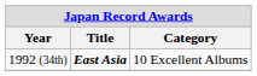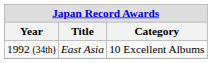1992 (34th) | Title: bold -> normal
